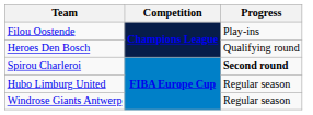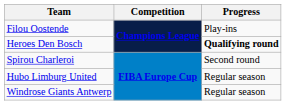Heroes Den Bosch | Progress: normal -> bold
Spirou Charleroi | Progress: bold -> normal
